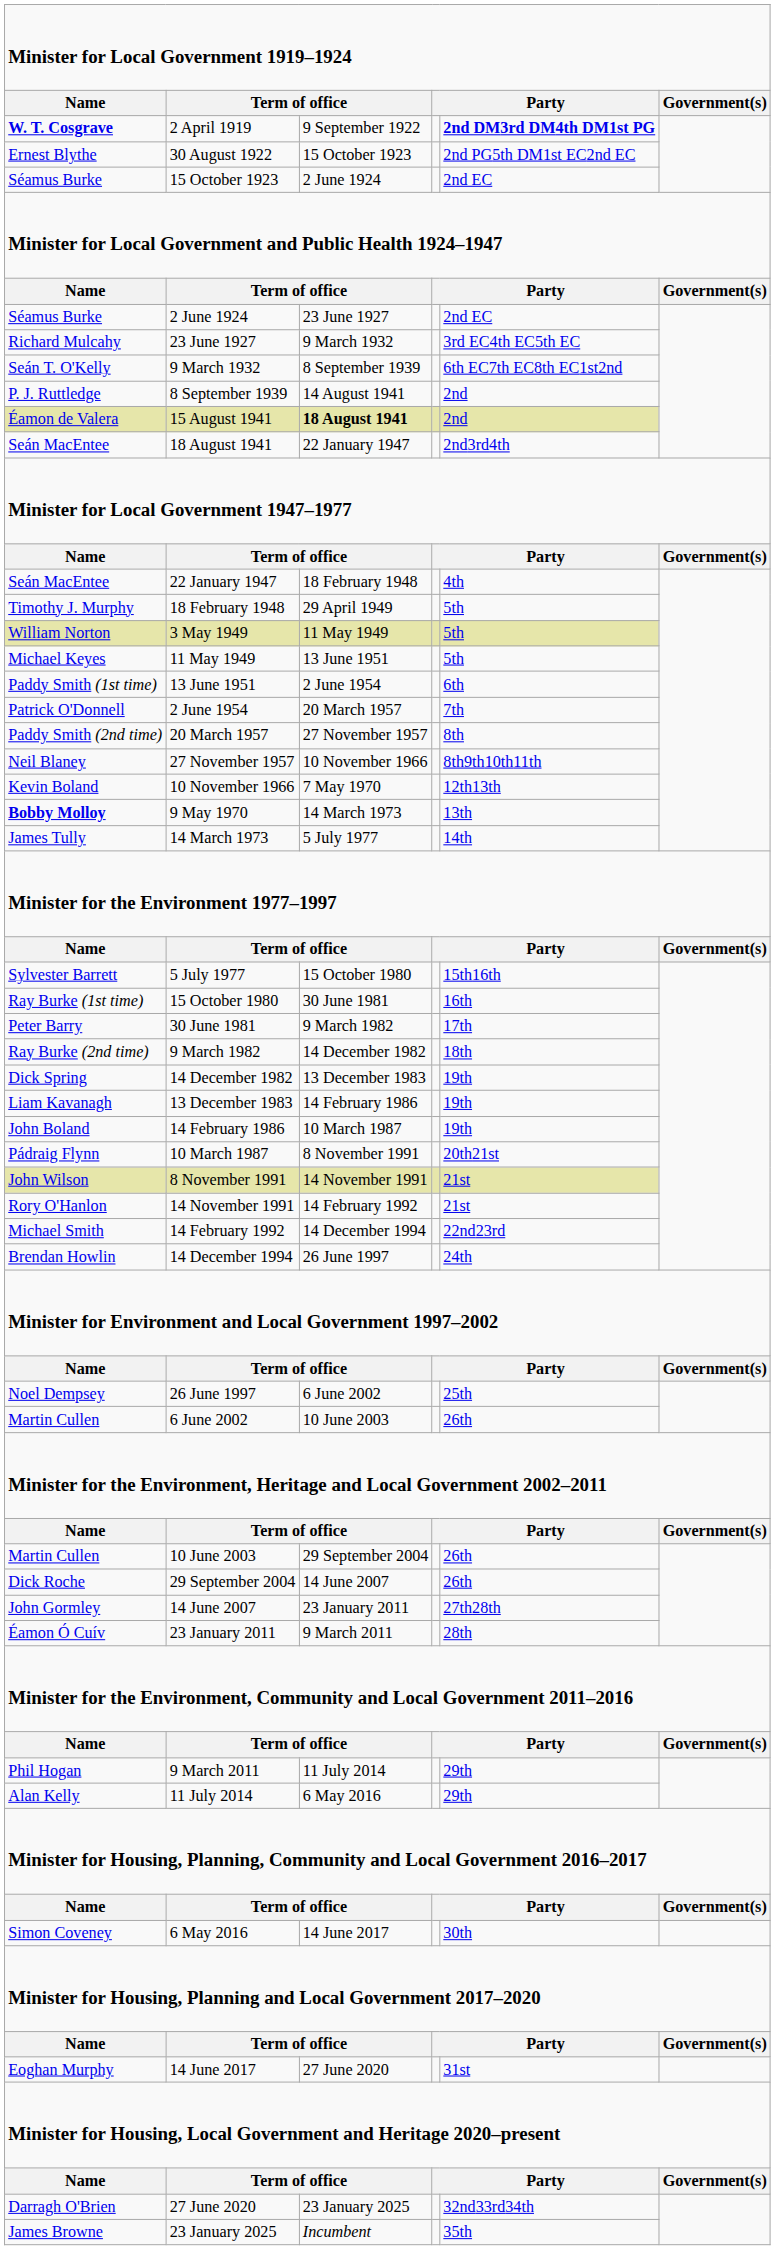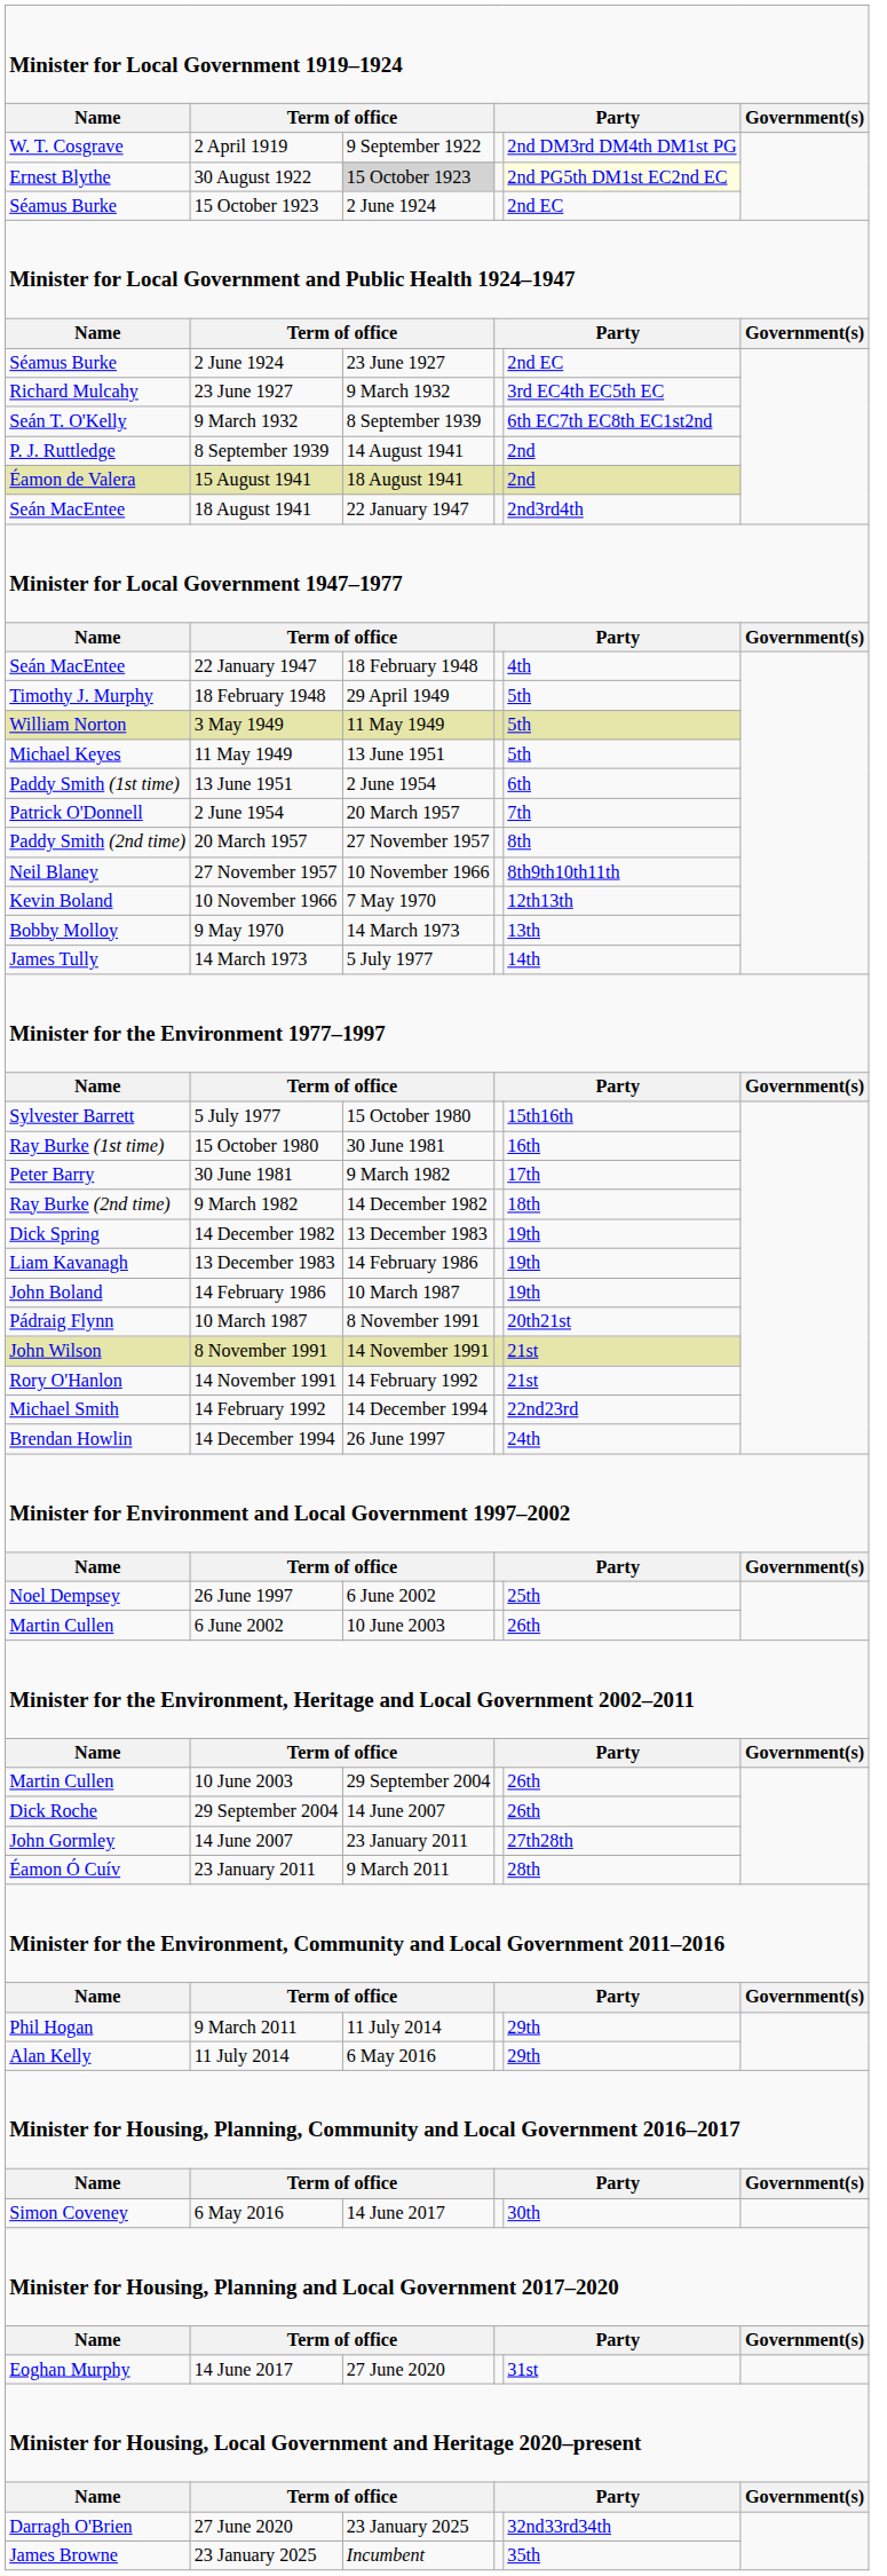2 April 1919 | column 1: bold -> normal
2 April 1919 | column 5: bold -> normal
30 August 1922 | column 3: no background -> lightgrey background
30 August 1922 | column 5: no background -> lightyellow background
15 August 1941 | column 3: bold -> normal
9 May 1970 | column 1: bold -> normal
